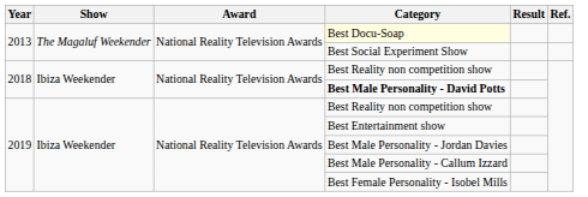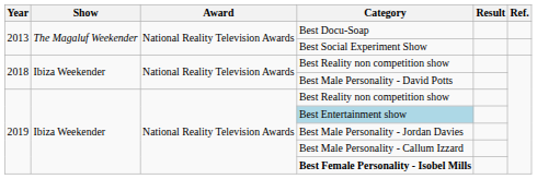Best Docu-Soap | Category: lightyellow background -> no background
Best Male Personality - David Potts | Category: bold -> normal
Best Entertainment show | Category: no background -> lightblue background
Best Female Personality - Isobel Mills | Category: normal -> bold
